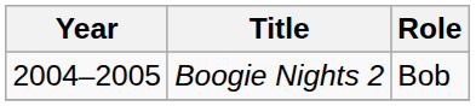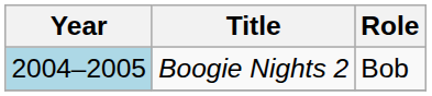Boogie Nights 2 | Year: no background -> lightblue background
